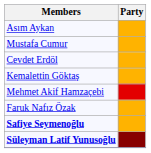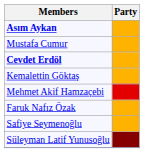Asım Aykan | Members: normal -> bold
Cevdet Erdöl | Members: normal -> bold
Safiye Seymenoğlu | Members: bold -> normal
Süleyman Latif Yunusoğlu | Members: bold -> normal
